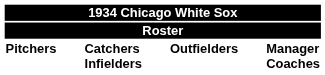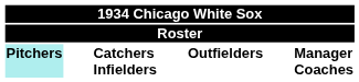Pitchers | column 1: no background -> paleturquoise background
